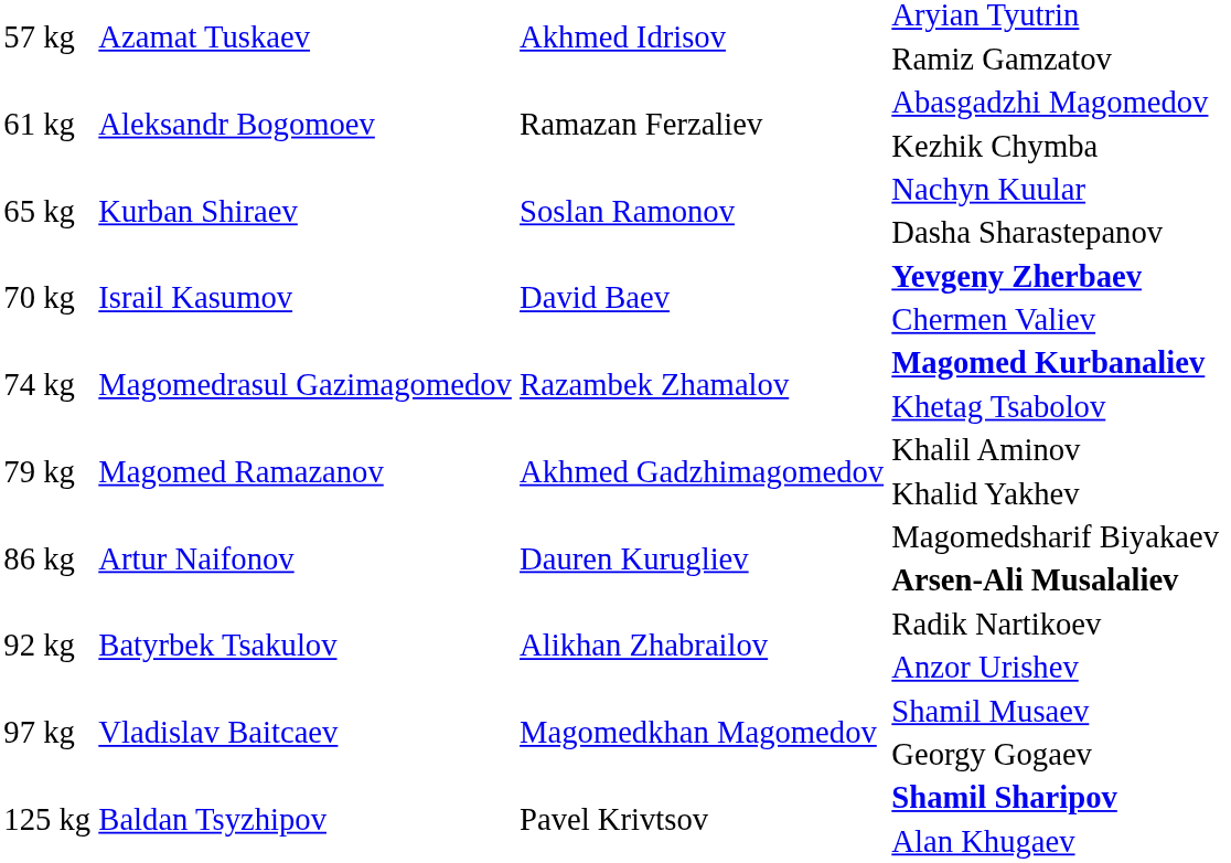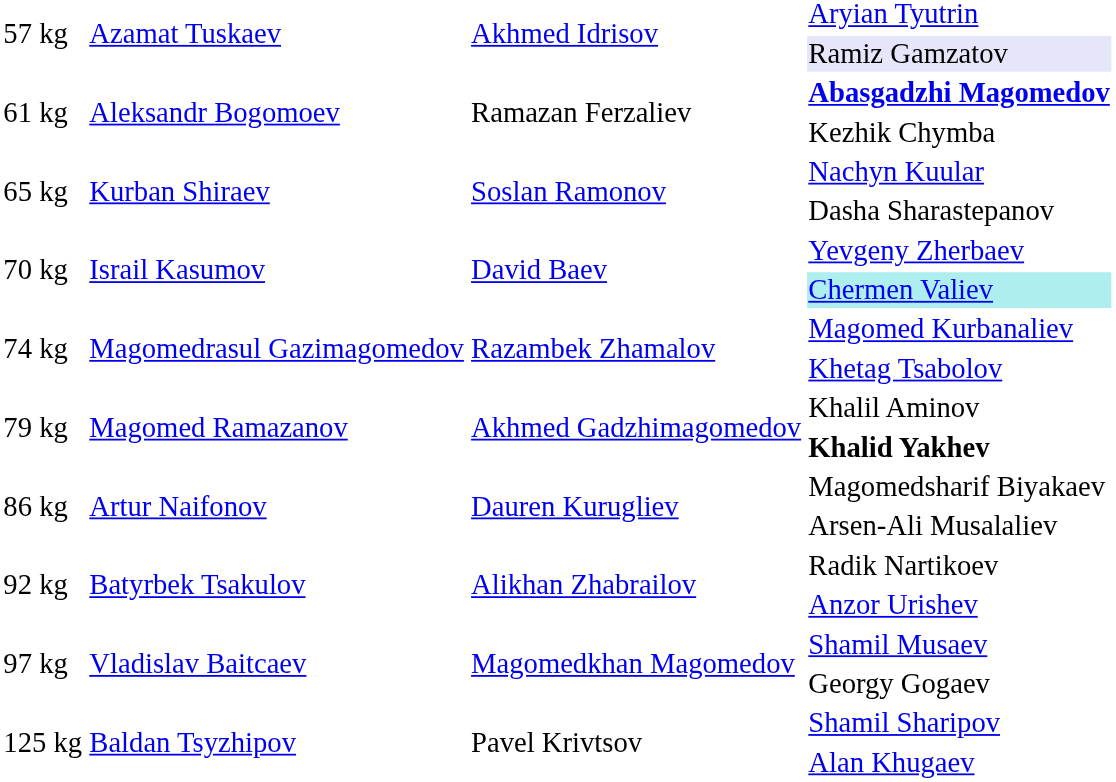Ramiz Gamzatov | column 4: no background -> lavender background
Abasgadzhi Magomedov | column 4: normal -> bold
Yevgeny Zherbaev | column 4: bold -> normal
Chermen Valiev | column 4: no background -> paleturquoise background
Magomed Kurbanaliev | column 4: bold -> normal
Khalid Yakhev | column 4: normal -> bold
Arsen-Ali Musalaliev | column 4: bold -> normal
Shamil Sharipov | column 4: bold -> normal
